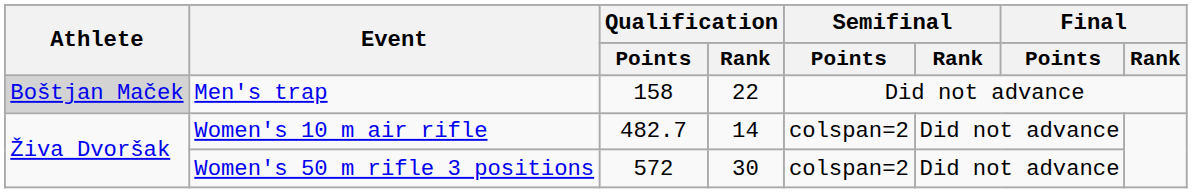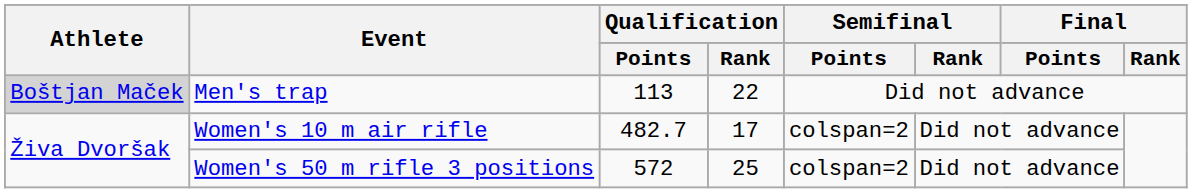Men's trap | Qualification / Points: 158 -> 113
Women's 10 m air rifle | Qualification / Rank: 14 -> 17
Women's 50 m rifle 3 positions | Qualification / Rank: 30 -> 25
